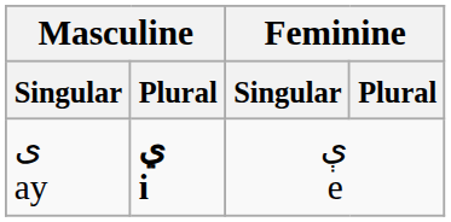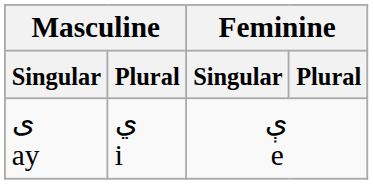ی ay | Masculine / Plural: bold -> normal
